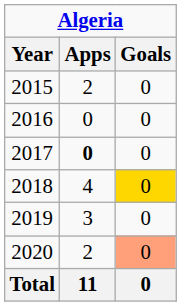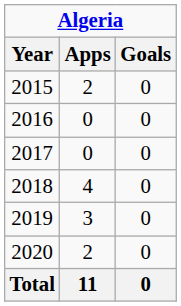2017 | Apps: bold -> normal
2018 | Goals: gold background -> no background
2020 | Goals: lightsalmon background -> no background
